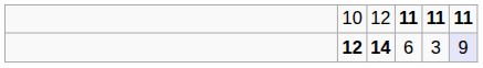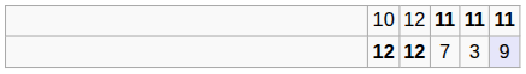row 2 | column 3: 14 -> 12
row 2 | column 4: 6 -> 7
